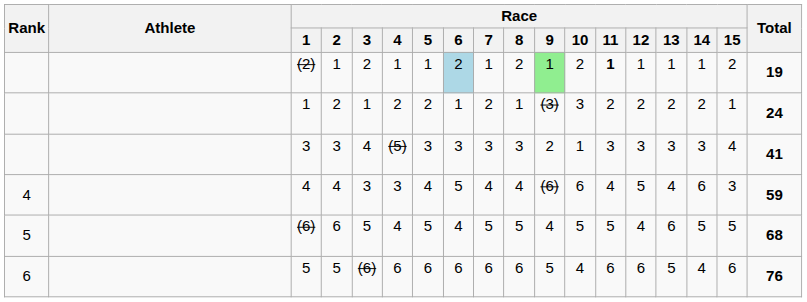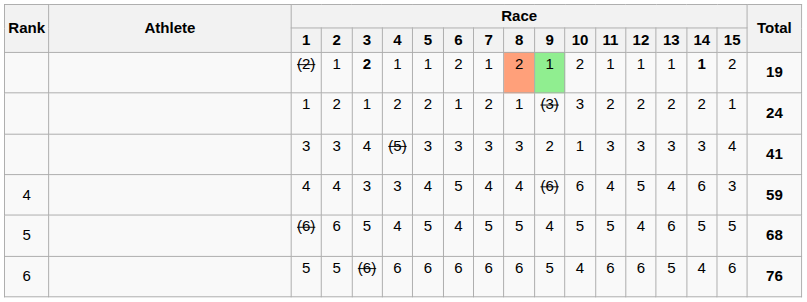(2) | Race / 3: normal -> bold
(2) | Race / 6: lightblue background -> no background
(2) | Race / 8: no background -> lightsalmon background
(2) | Race / 11: bold -> normal
(2) | Race / 14: normal -> bold
